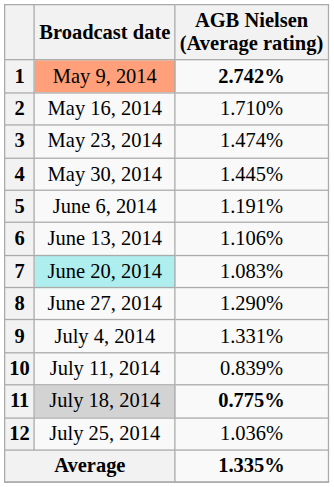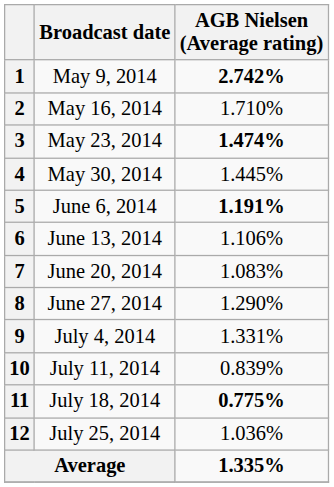1 | Broadcast date: lightsalmon background -> no background
3 | AGB Nielsen (Average rating): normal -> bold
5 | AGB Nielsen (Average rating): normal -> bold
7 | Broadcast date: paleturquoise background -> no background
11 | Broadcast date: lightgrey background -> no background
